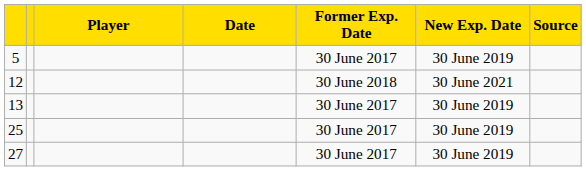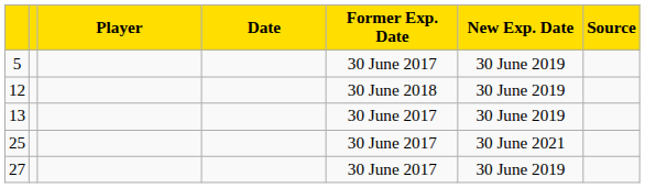12 | New Exp. Date: 30 June 2021 -> 30 June 2019
25 | New Exp. Date: 30 June 2019 -> 30 June 2021
